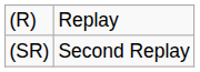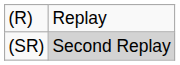(SR) | column 2: no background -> lightgrey background
